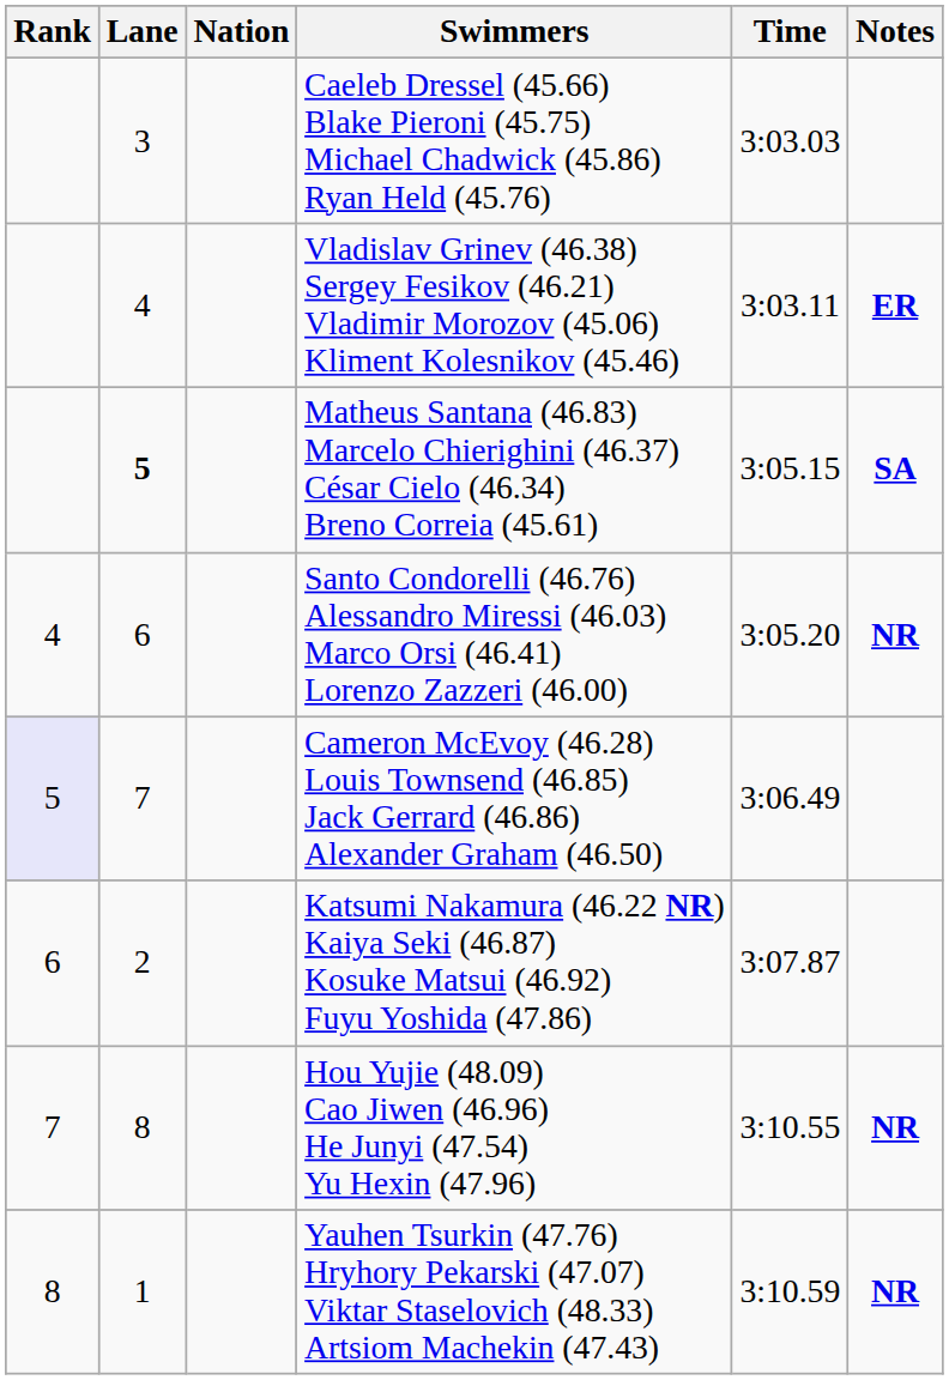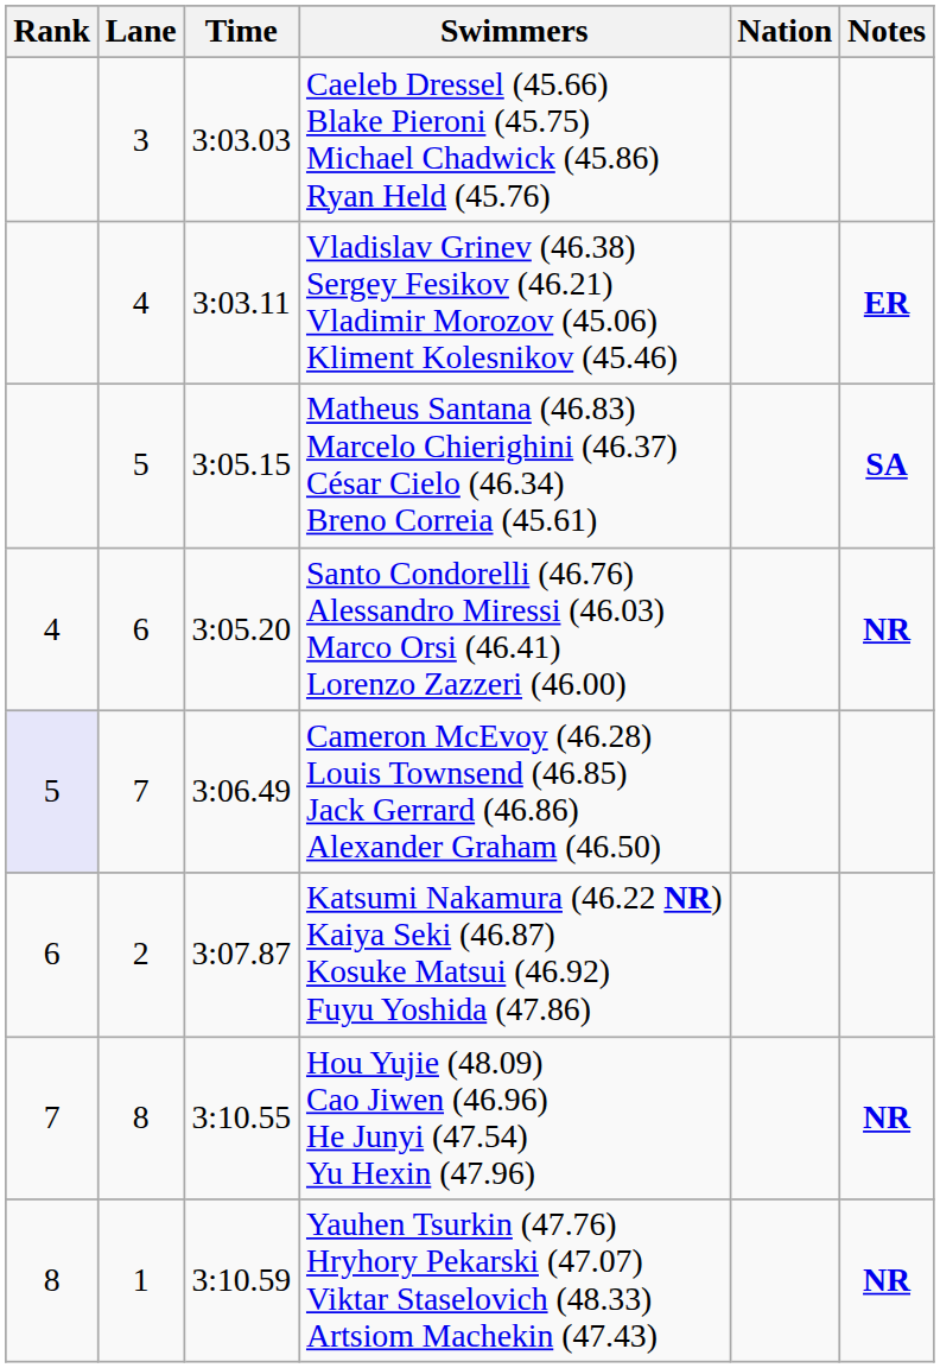columns swapped: Nation <-> Time
row 4 | Lane: bold -> normal
